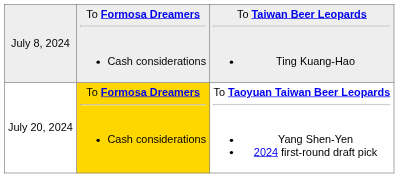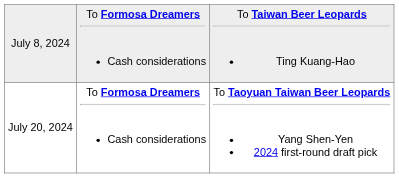July 20, 2024 | column 2: gold background -> no background
